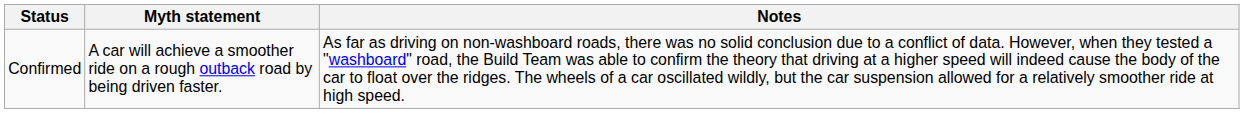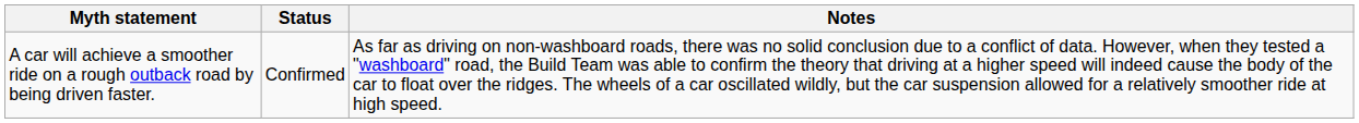columns swapped: Myth statement <-> Status
